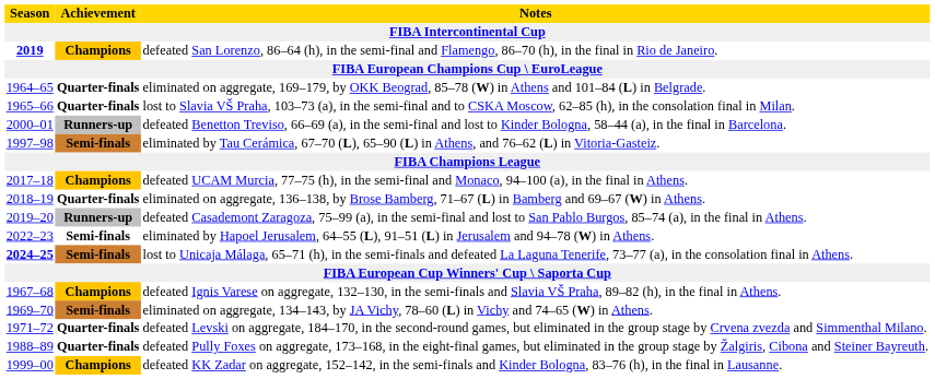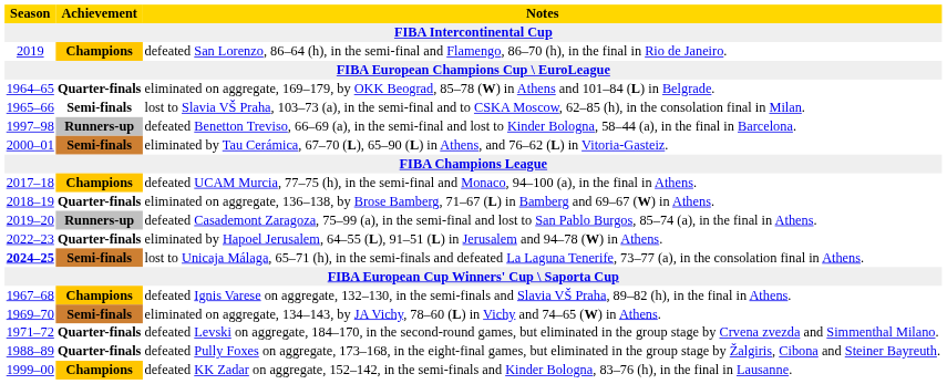row 3 | Season: bold -> normal
row 6 | Achievement: Quarter-finals -> Semi-finals
row 7 | Season: 2000–01 -> 1997–98
row 8 | Season: 1997–98 -> 2000–01
row 13 | Achievement: Semi-finals -> Quarter-finals
